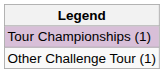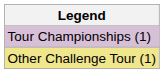row 3 | column 1: no background -> khaki background
